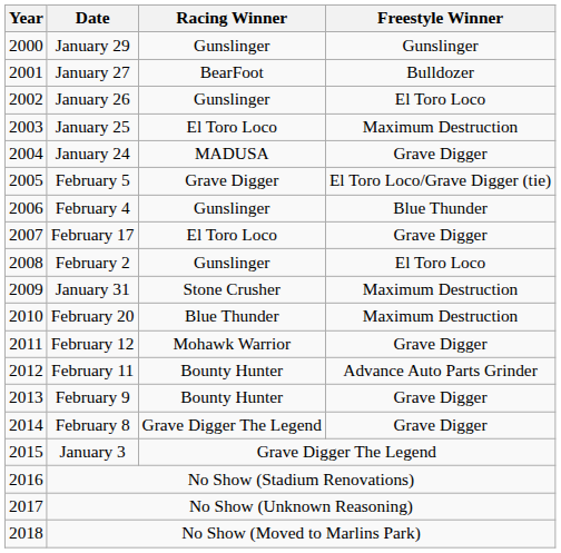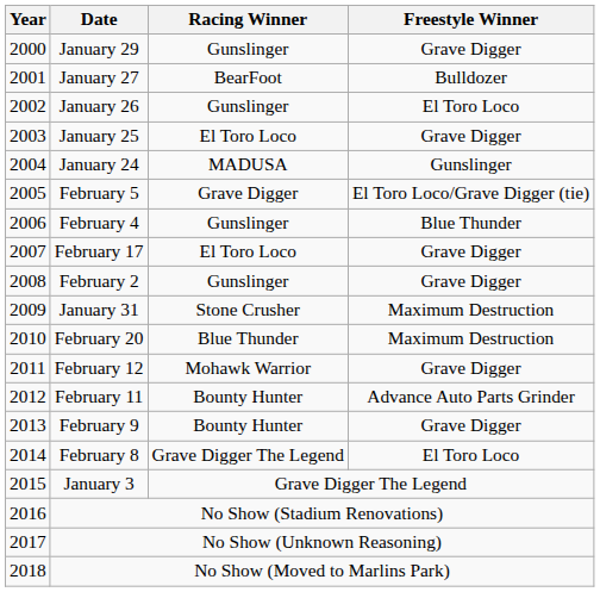January 29 | Freestyle Winner: Gunslinger -> Grave Digger
January 25 | Freestyle Winner: Maximum Destruction -> Grave Digger
January 24 | Freestyle Winner: Grave Digger -> Gunslinger
February 2 | Freestyle Winner: El Toro Loco -> Grave Digger
February 8 | Freestyle Winner: Grave Digger -> El Toro Loco
